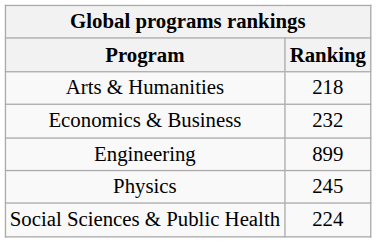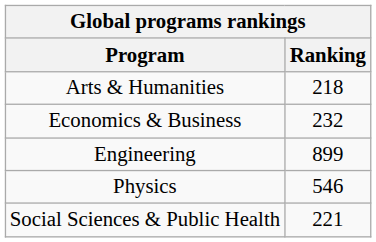Physics | Ranking: 245 -> 546
Social Sciences & Public Health | Ranking: 224 -> 221
